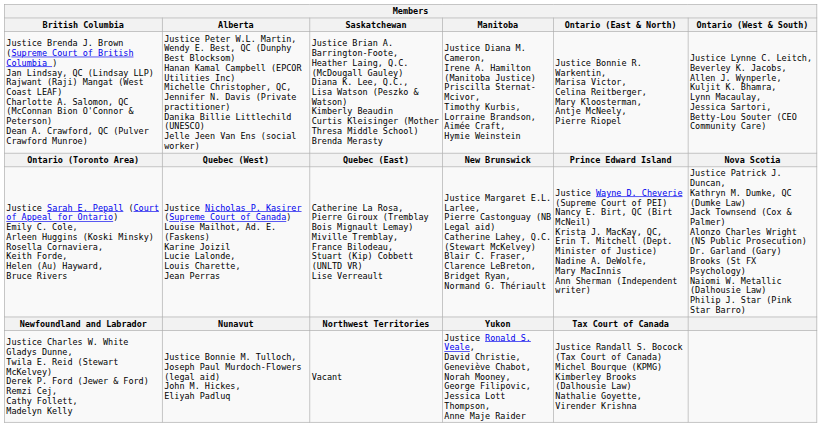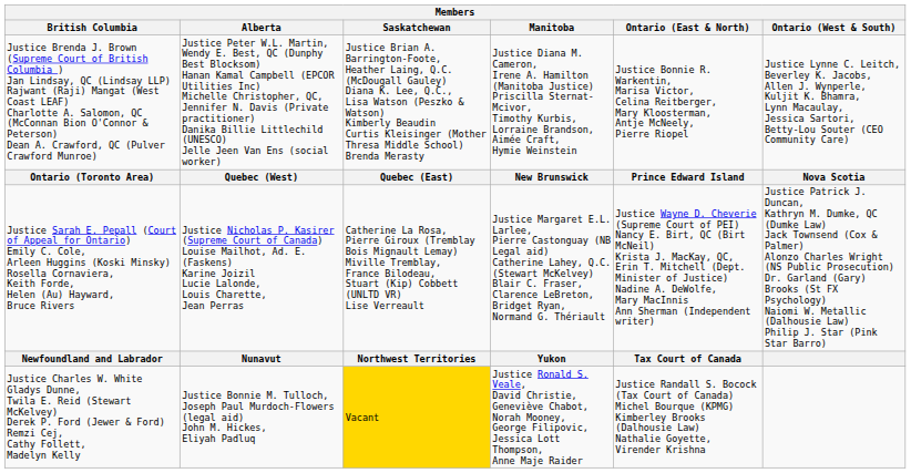row 7 | Saskatchewan: no background -> gold background
